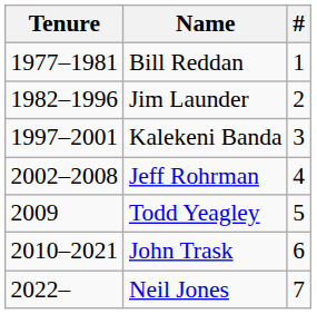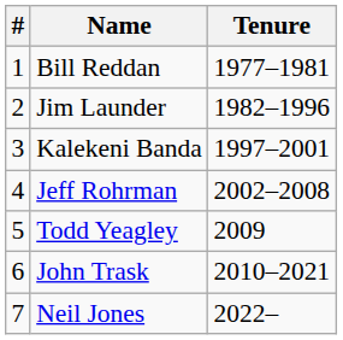columns swapped: # <-> Tenure
